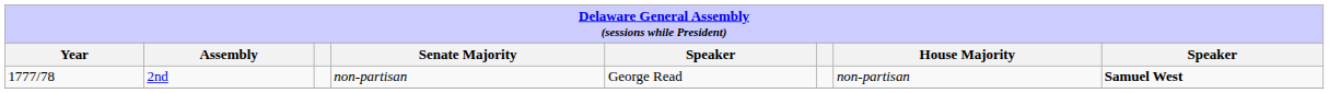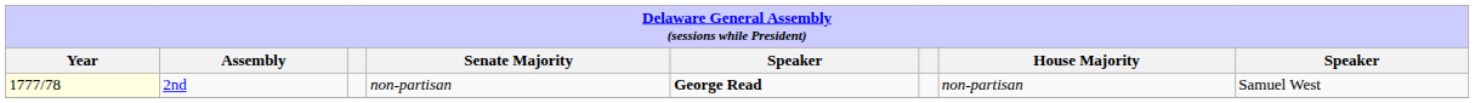2nd | Year: no background -> lightyellow background
2nd | column 5: normal -> bold
2nd | column 8: bold -> normal
